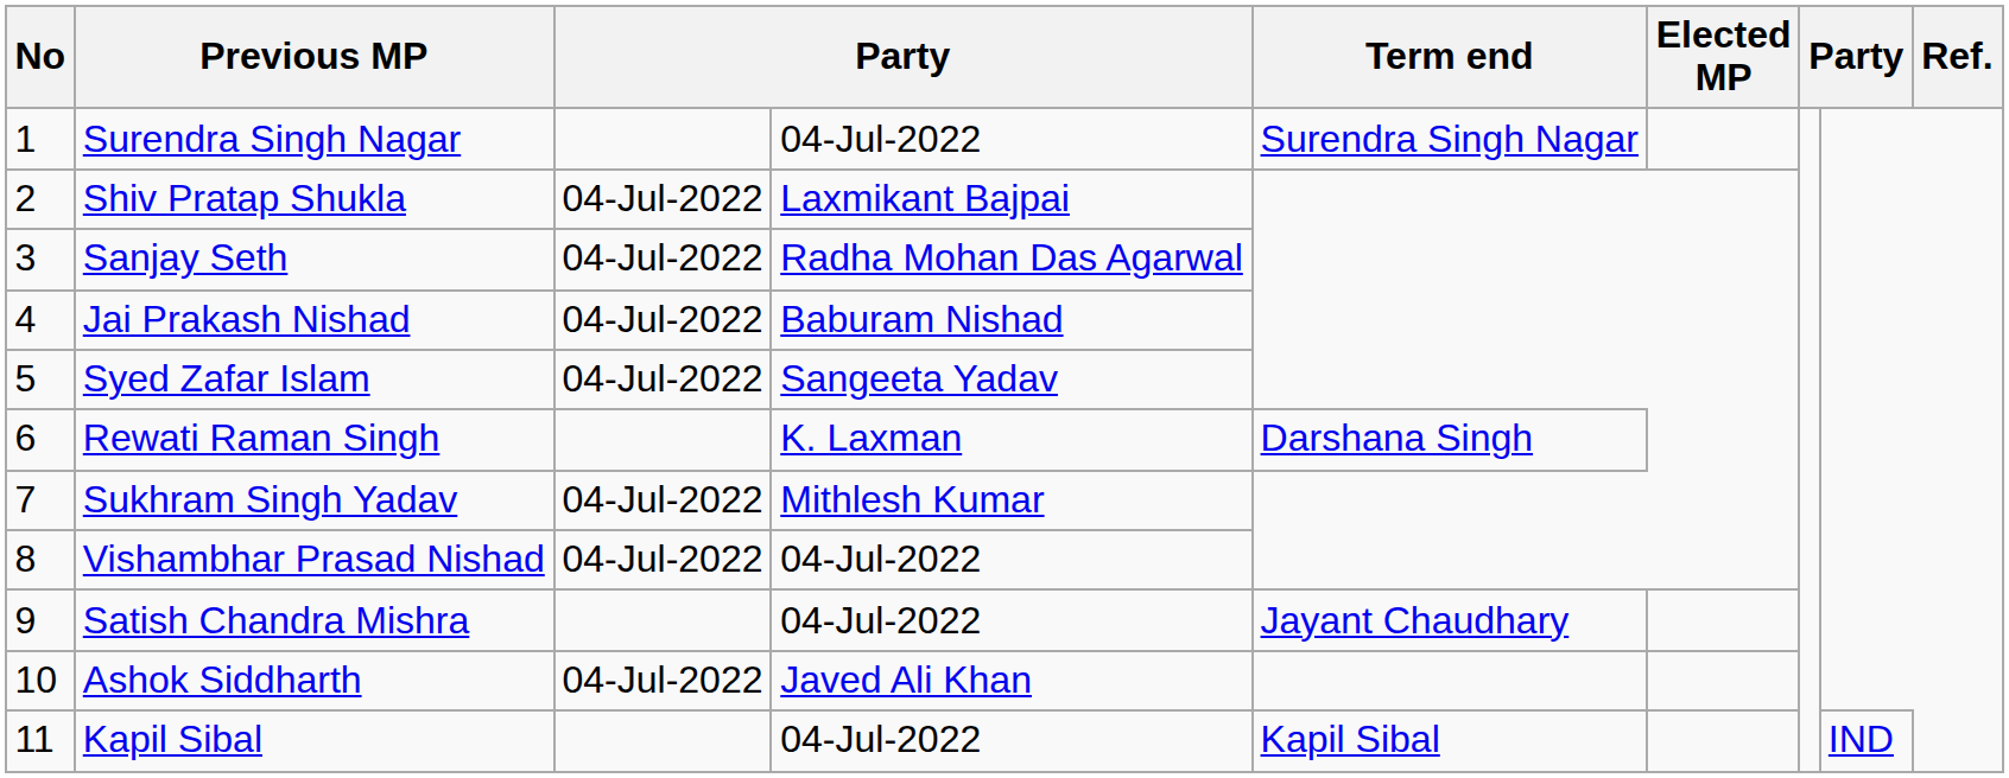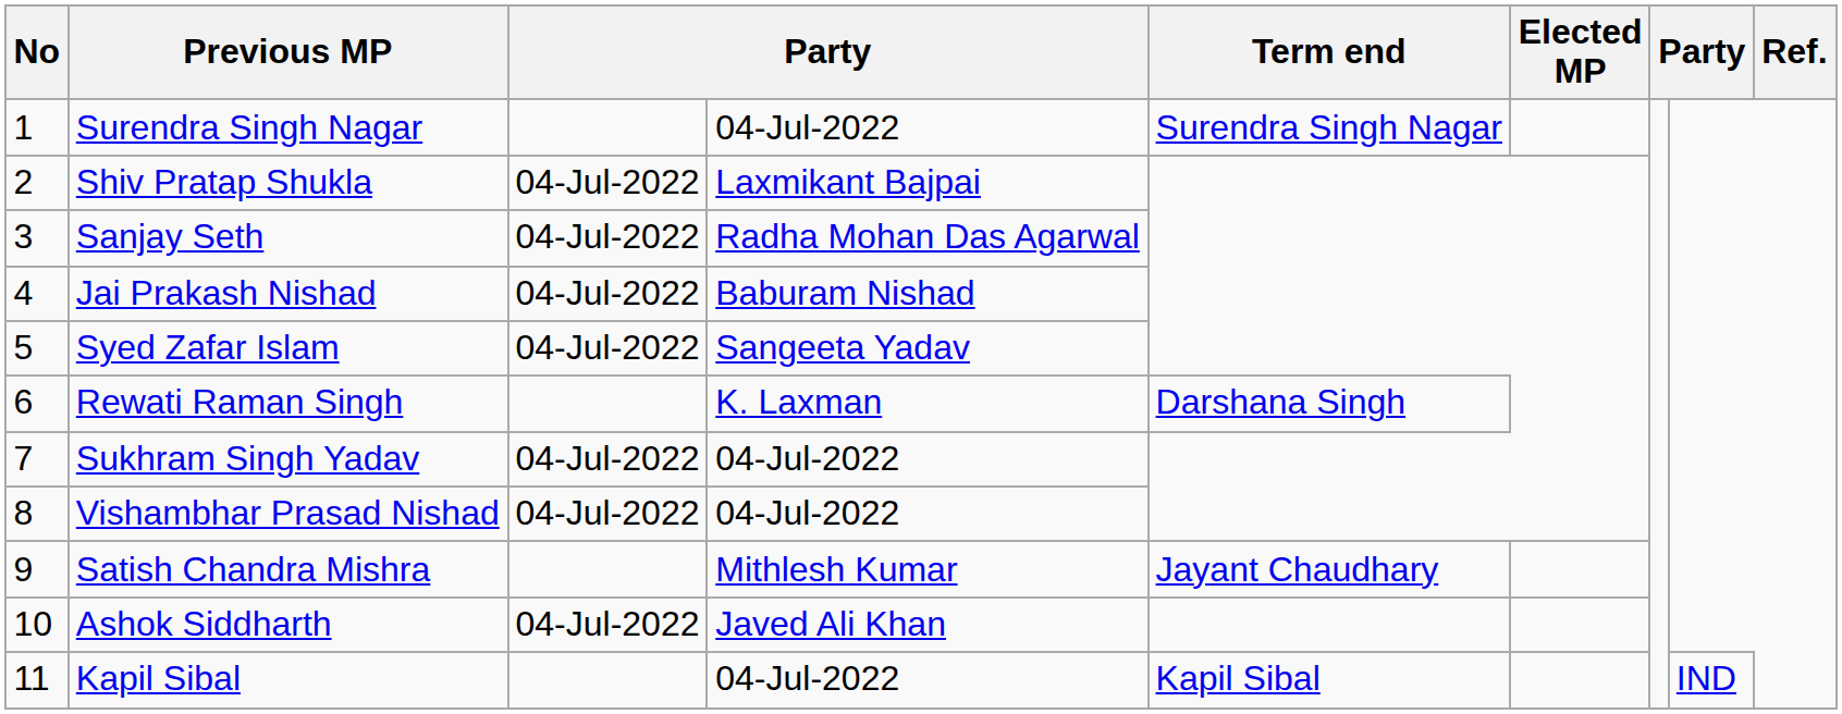Sukhram Singh Yadav | column 4: Mithlesh Kumar -> 04-Jul-2022
Satish Chandra Mishra | column 4: 04-Jul-2022 -> Mithlesh Kumar
